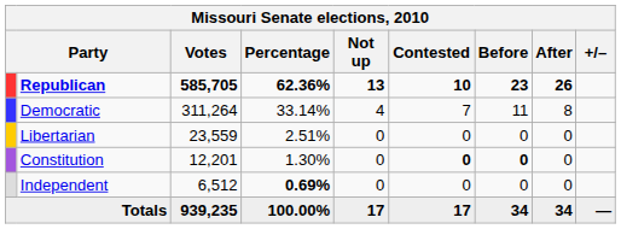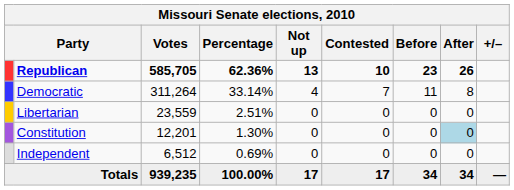Constitution | Contested: bold -> normal
Constitution | Before: bold -> normal
Constitution | After: no background -> lightblue background
Independent | Percentage: bold -> normal
